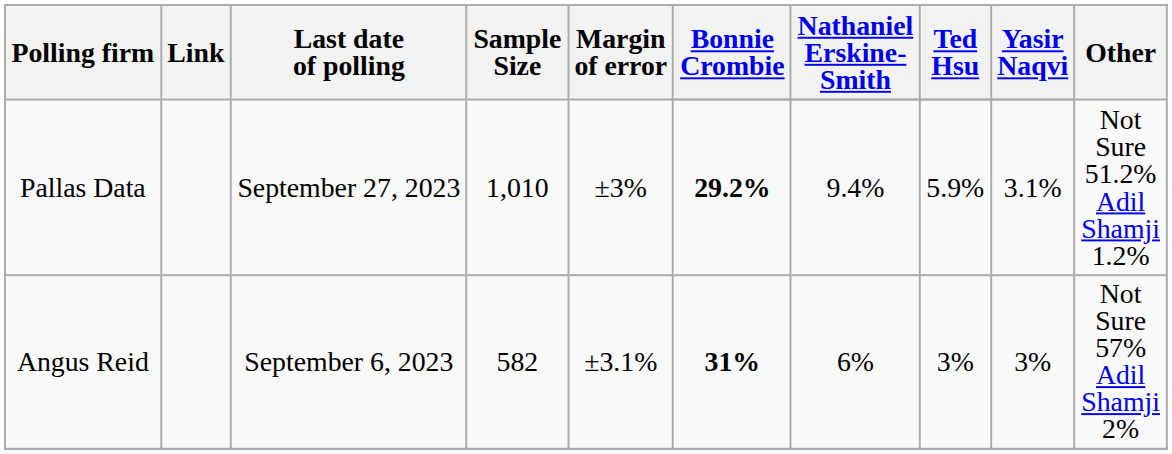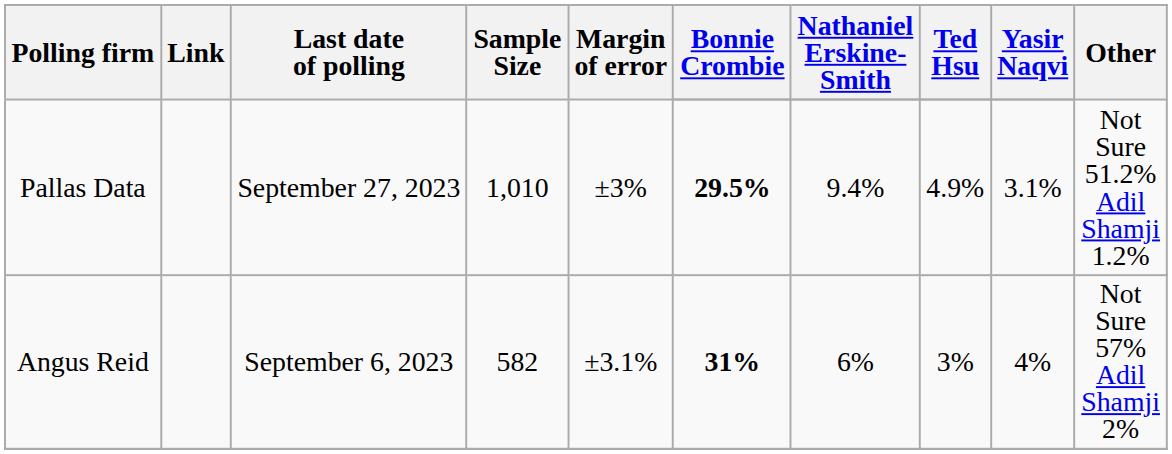Pallas Data | Bonnie Crombie: 29.2% -> 29.5%
Pallas Data | Ted Hsu: 5.9% -> 4.9%
Angus Reid | Yasir Naqvi: 3% -> 4%
